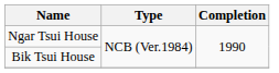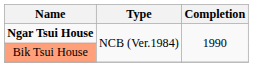Ngar Tsui House | Name: normal -> bold
Bik Tsui House | Name: no background -> lightsalmon background
